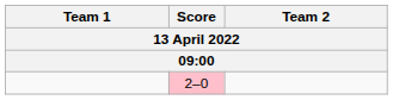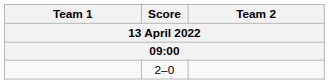row 4 | Score: pink background -> no background
